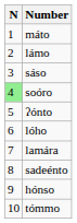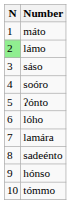lámo | N: no background -> lightgreen background
soóro | N: lightgreen background -> no background
